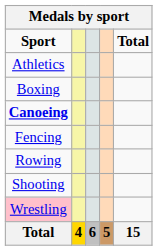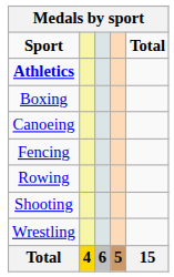Athletics | Sport: normal -> bold
Canoeing | Sport: bold -> normal
Wrestling | Sport: pink background -> no background
